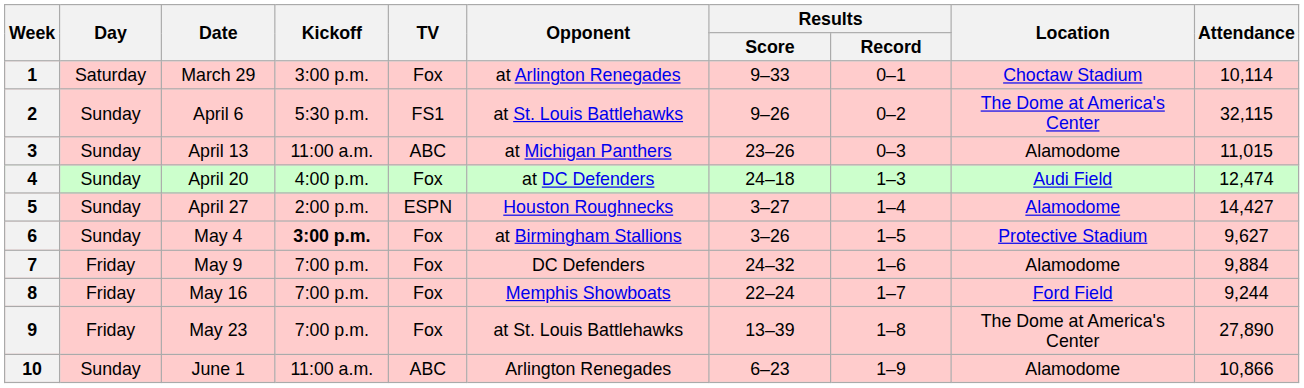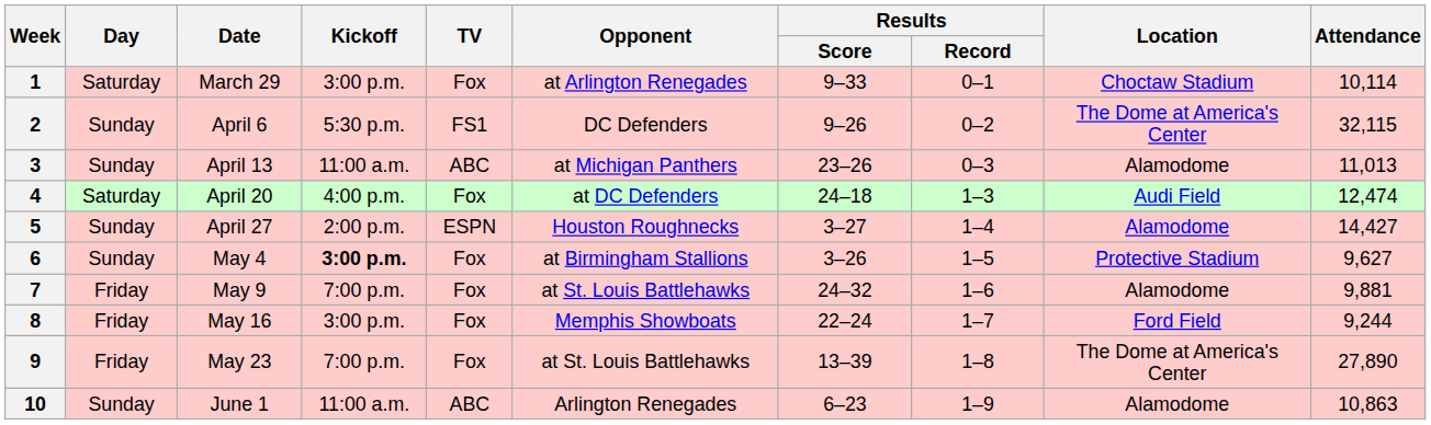2 | Opponent: at St. Louis Battlehawks -> DC Defenders
3 | Attendance: 11,015 -> 11,013
4 | Day: Sunday -> Saturday
7 | Opponent: DC Defenders -> at St. Louis Battlehawks
7 | Attendance: 9,884 -> 9,881
8 | Kickoff: 7:00 p.m. -> 3:00 p.m.
10 | Attendance: 10,866 -> 10,863
